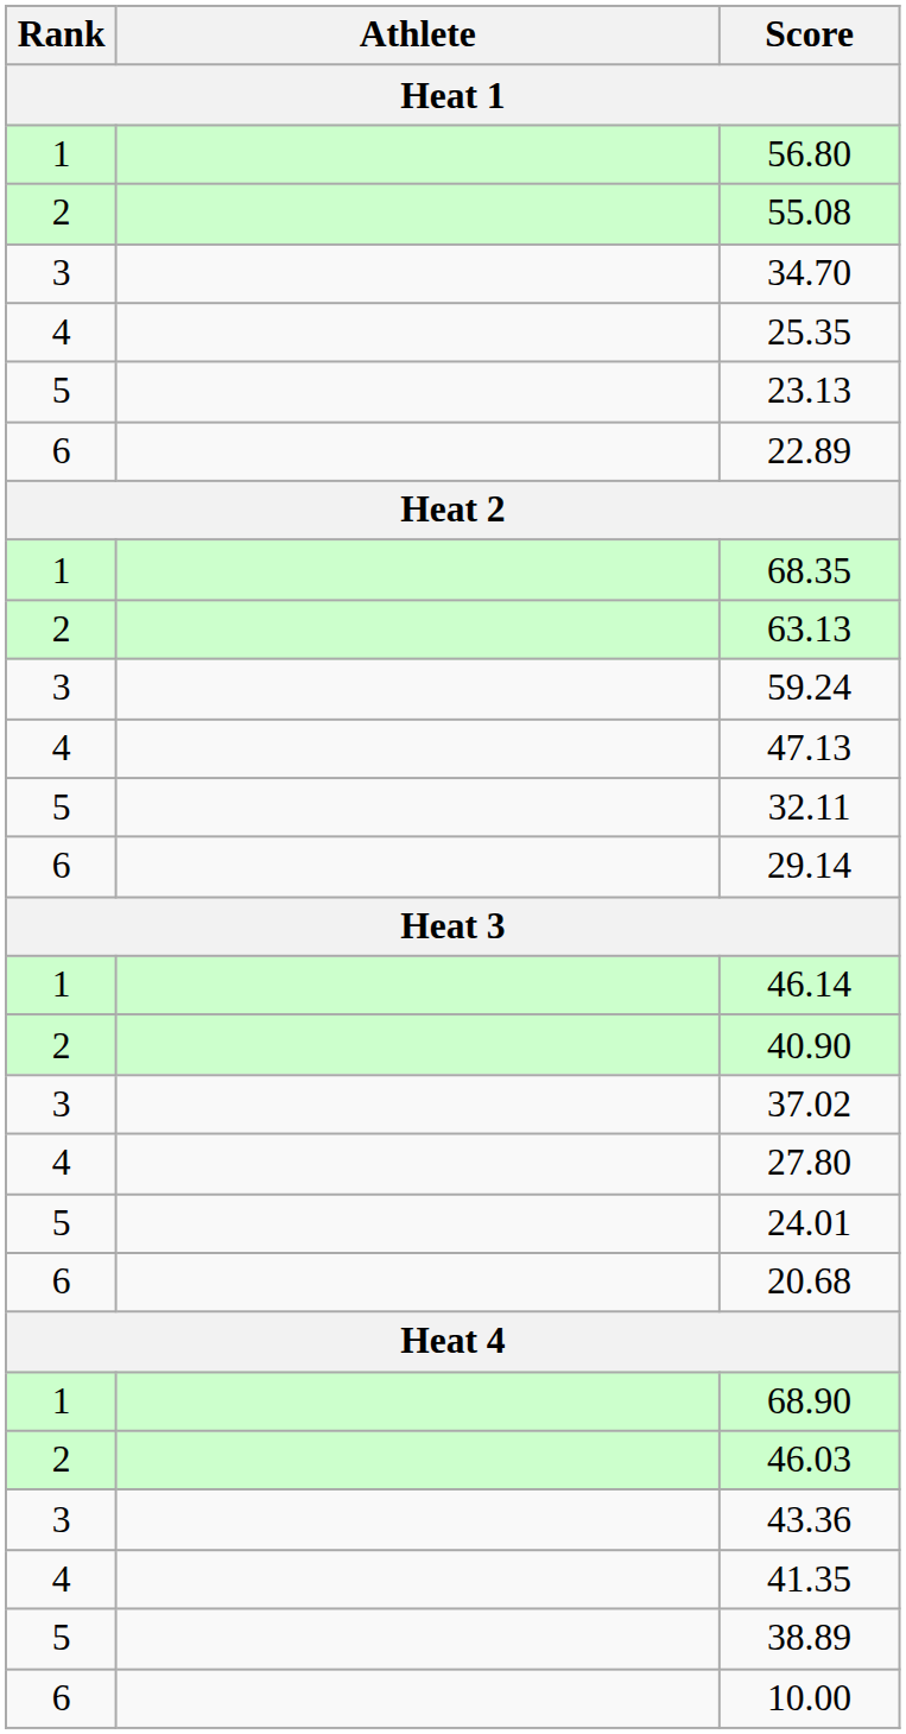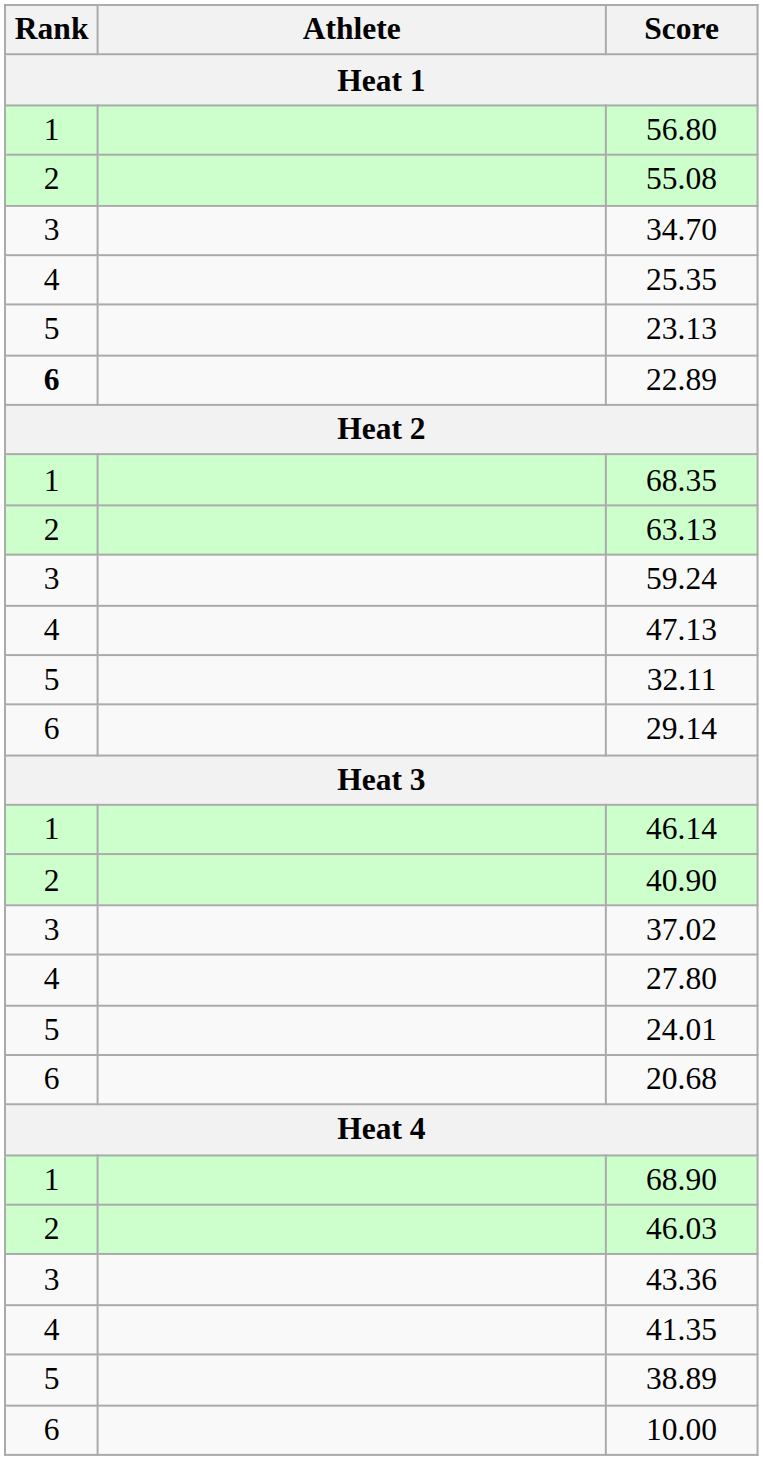22.89 | Rank: normal -> bold
